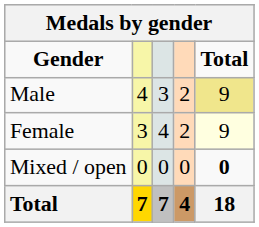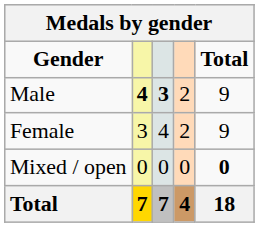Male | column 2: normal -> bold
Male | column 3: normal -> bold
Male | Total: khaki background -> no background
Female | Total: lightyellow background -> no background
